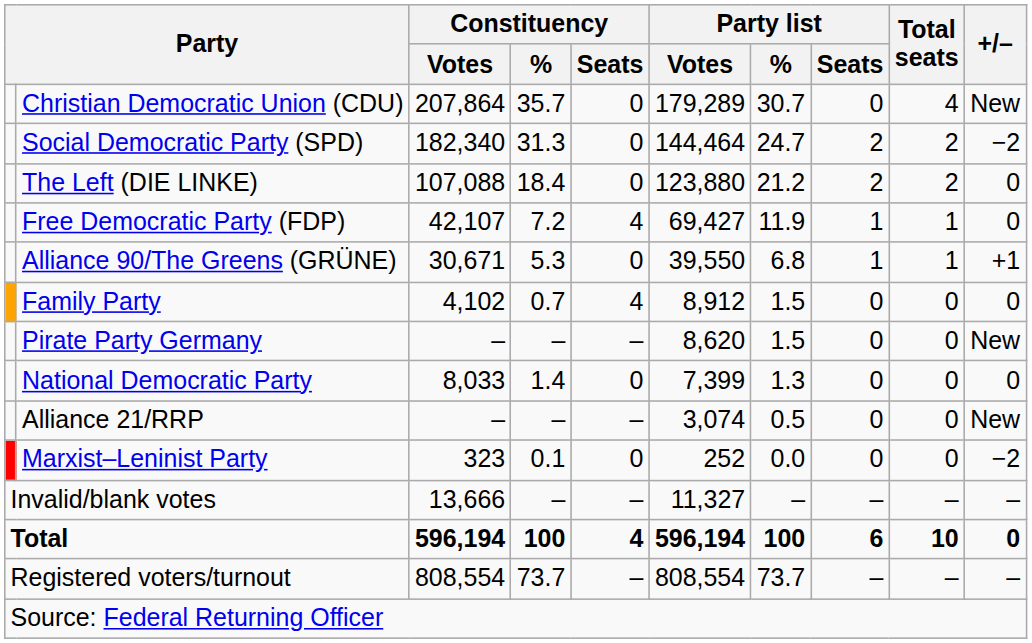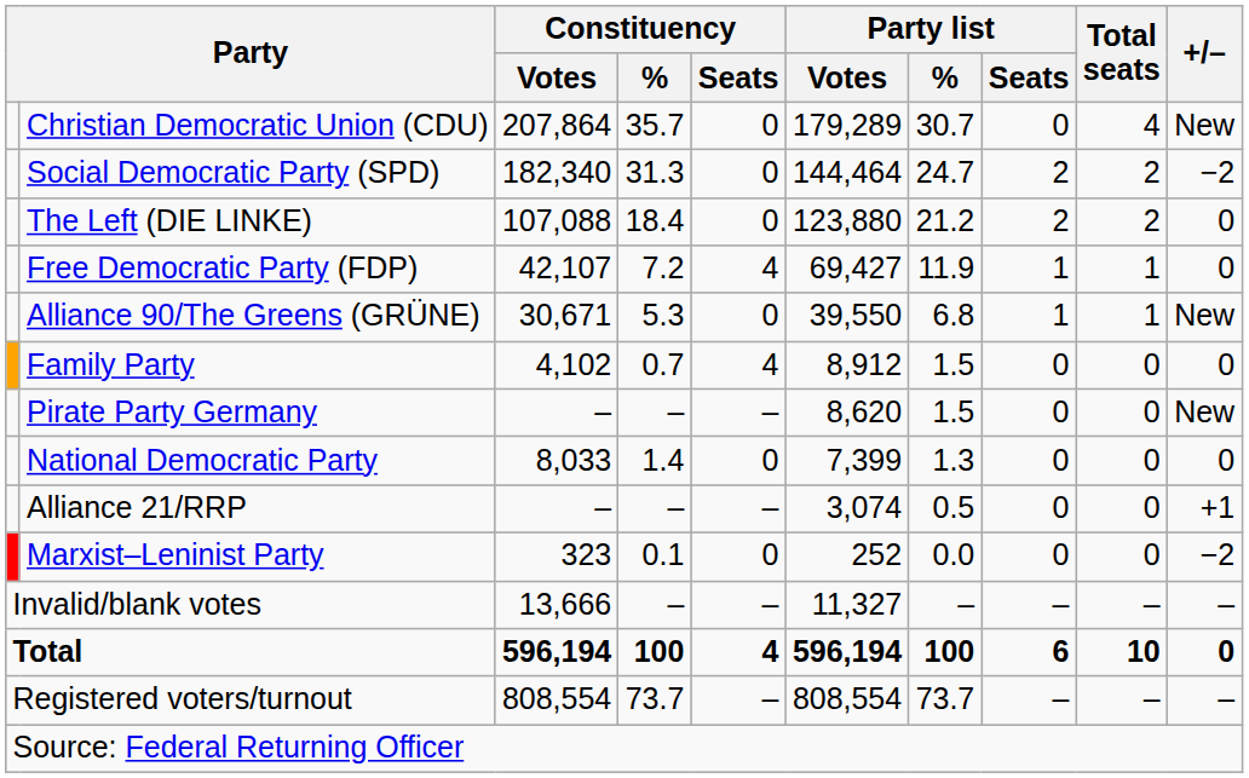Alliance 90/The Greens (GRÜNE) | +/–: +1 -> New
Alliance 21/RRP | +/–: New -> +1
